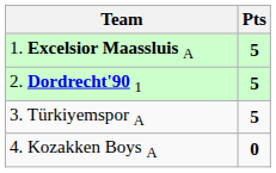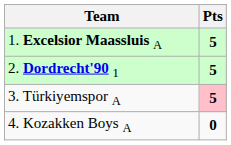3. Türkiyemspor A | Pts: no background -> pink background
